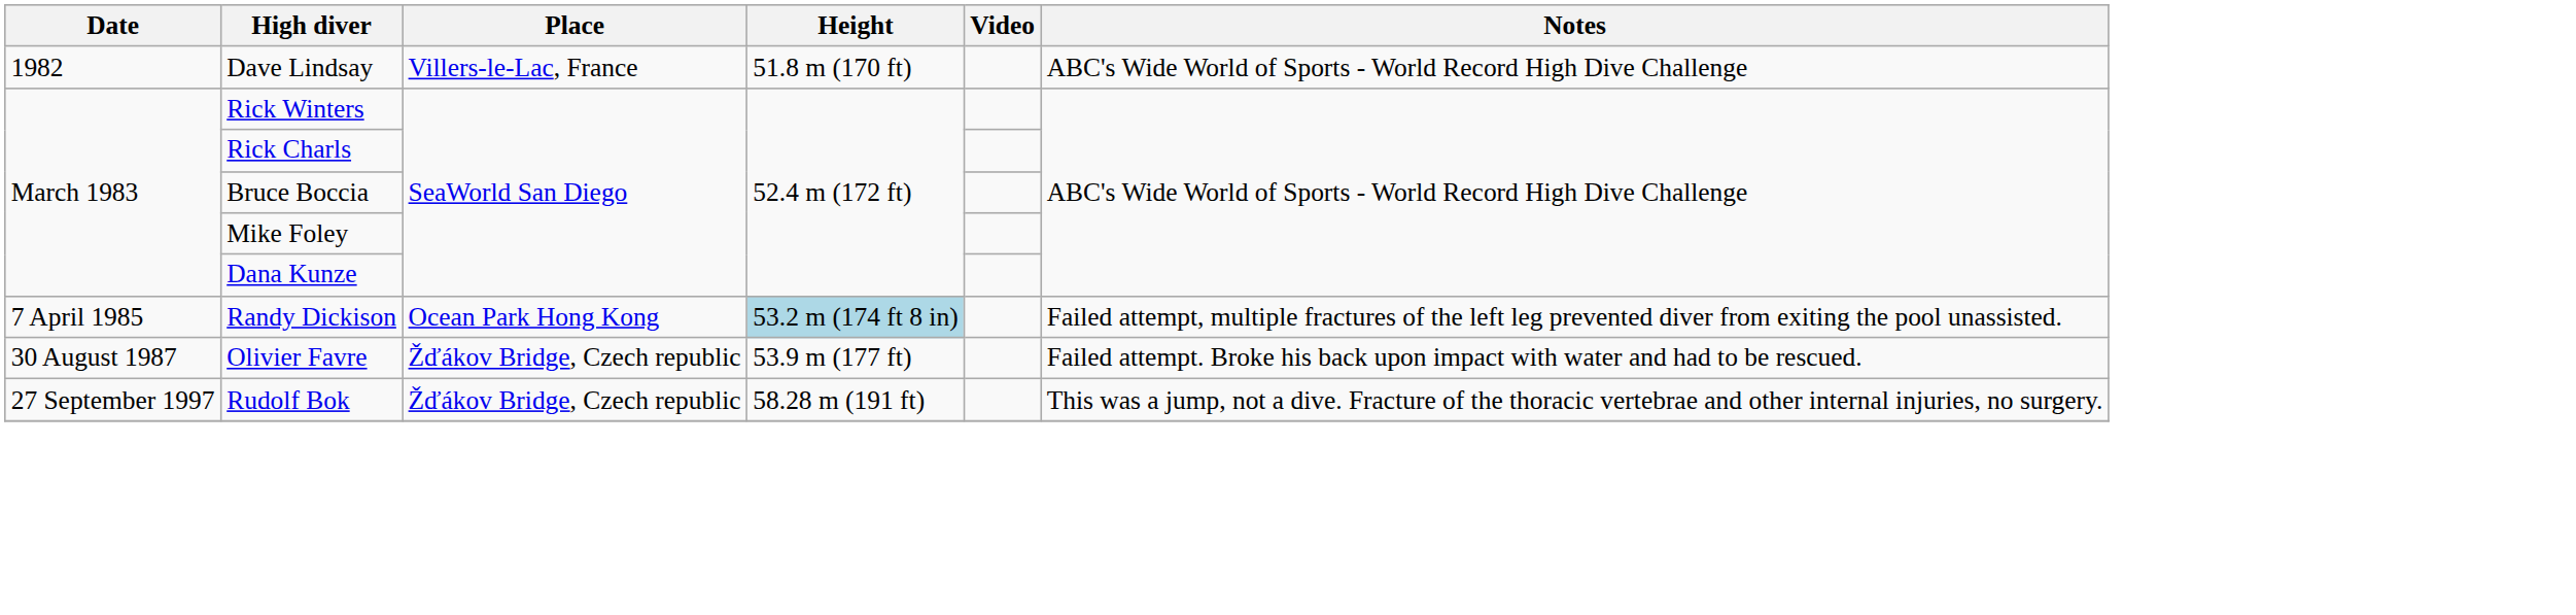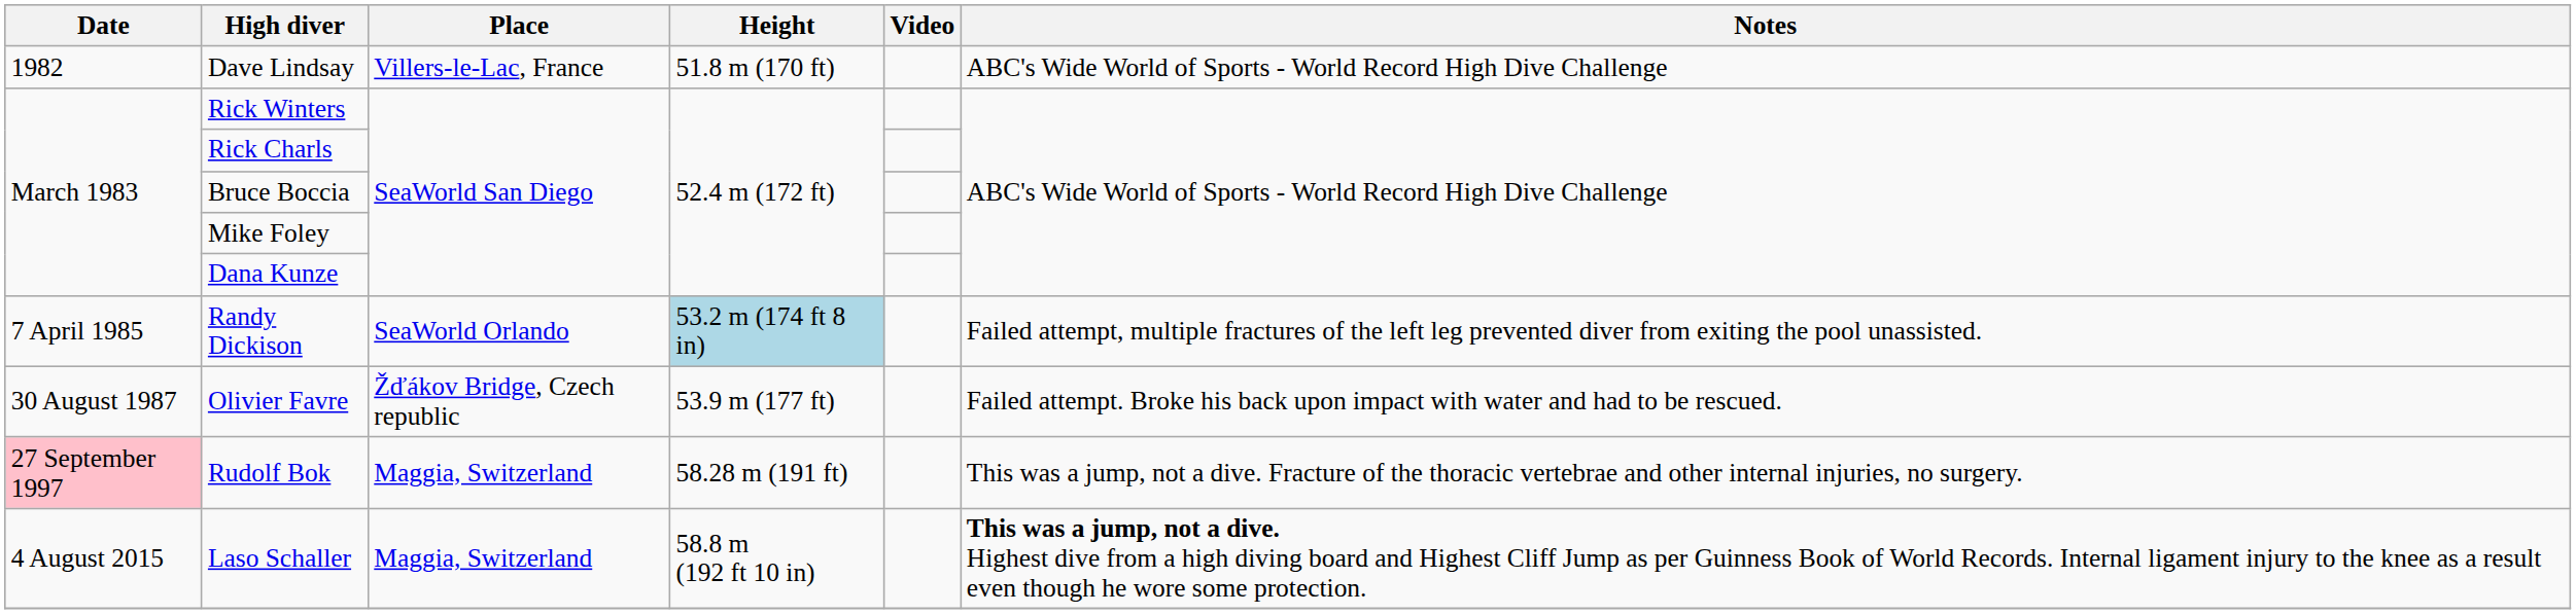Randy Dickison | Place: Ocean Park Hong Kong -> SeaWorld Orlando
Rudolf Bok | Date: no background -> pink background
Rudolf Bok | Place: Žďákov Bridge, Czech republic -> Maggia, Switzerland
+ row: 4 August 2015 | Laso Schaller | Maggia, Switzerland | 58.8 m (192 ft 10 in) | This was a jump, not a dive. Highest dive from a high diving board and Highest Cliff Jump as per Guinness Book of World Records. Internal ligament injury to the knee as a result even though he wore some protection.
